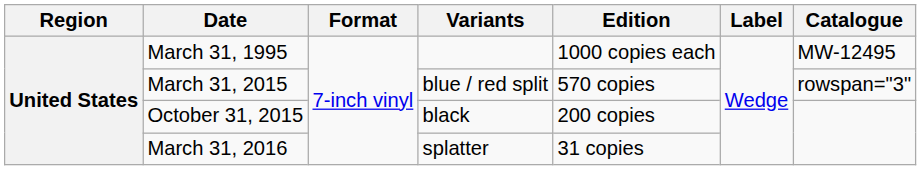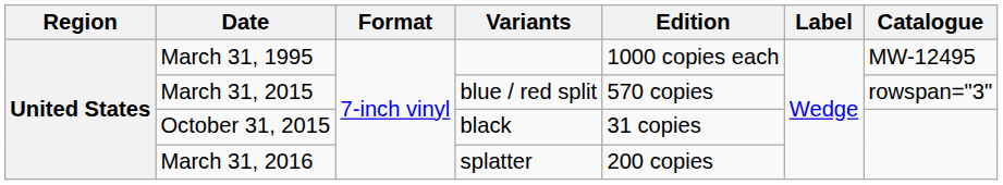October 31, 2015 | Edition: 200 copies -> 31 copies
March 31, 2016 | Edition: 31 copies -> 200 copies
